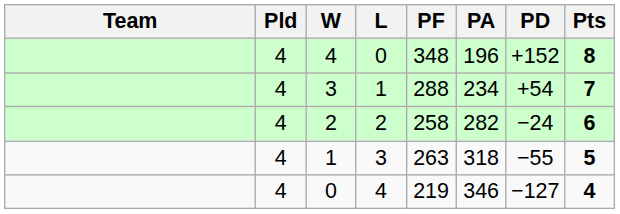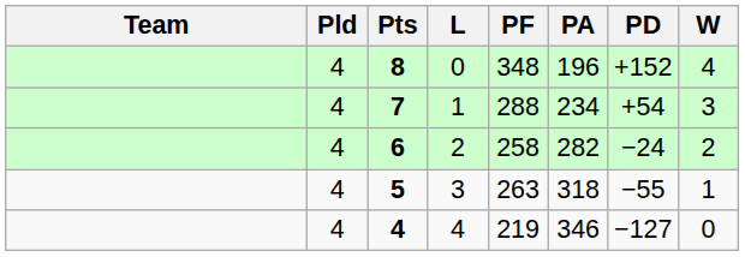columns swapped: W <-> Pts
